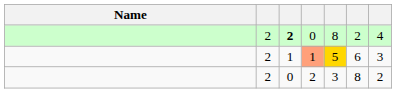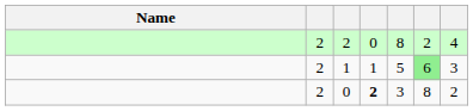row 2 | column 3: bold -> normal
row 3 | column 4: lightsalmon background -> no background
row 3 | column 5: gold background -> no background
row 3 | column 6: no background -> lightgreen background
row 4 | column 4: normal -> bold
